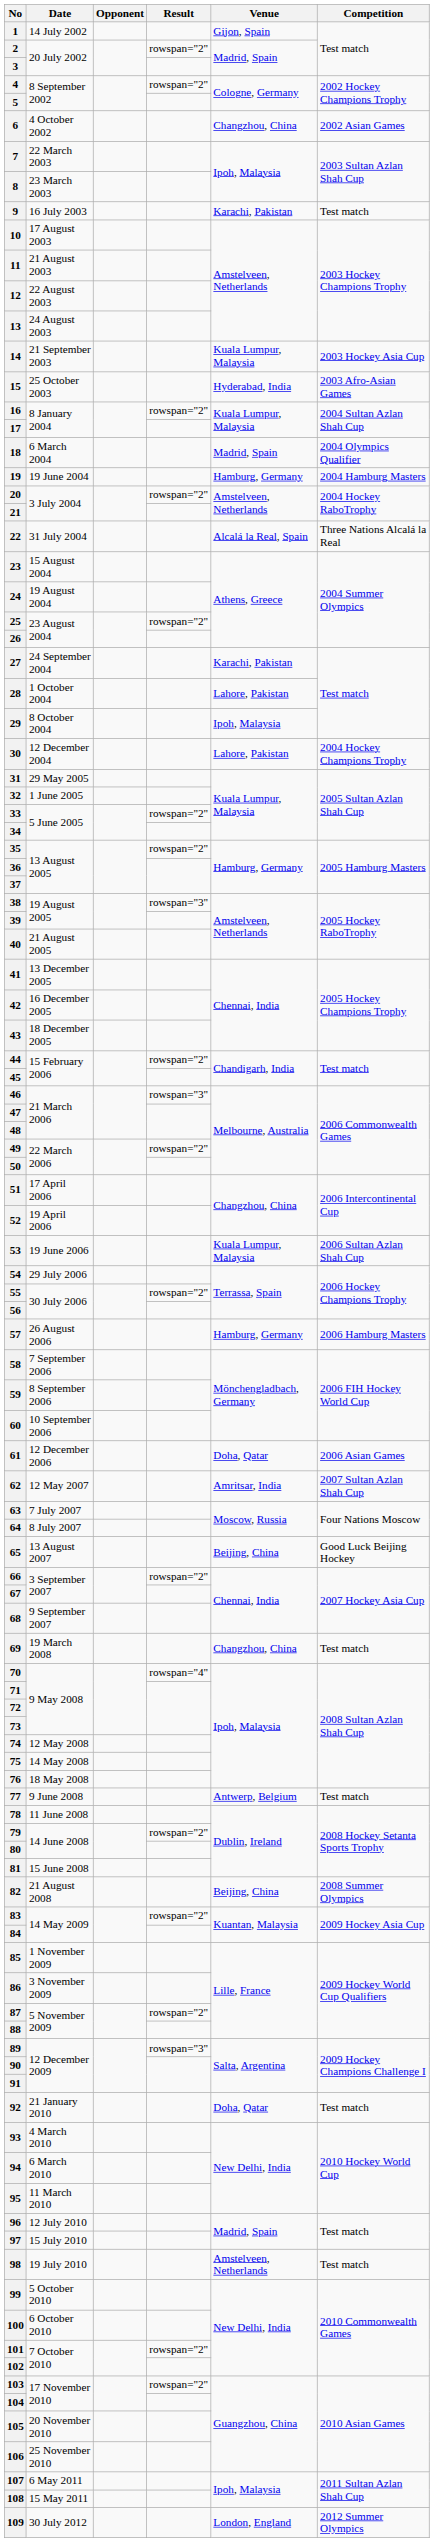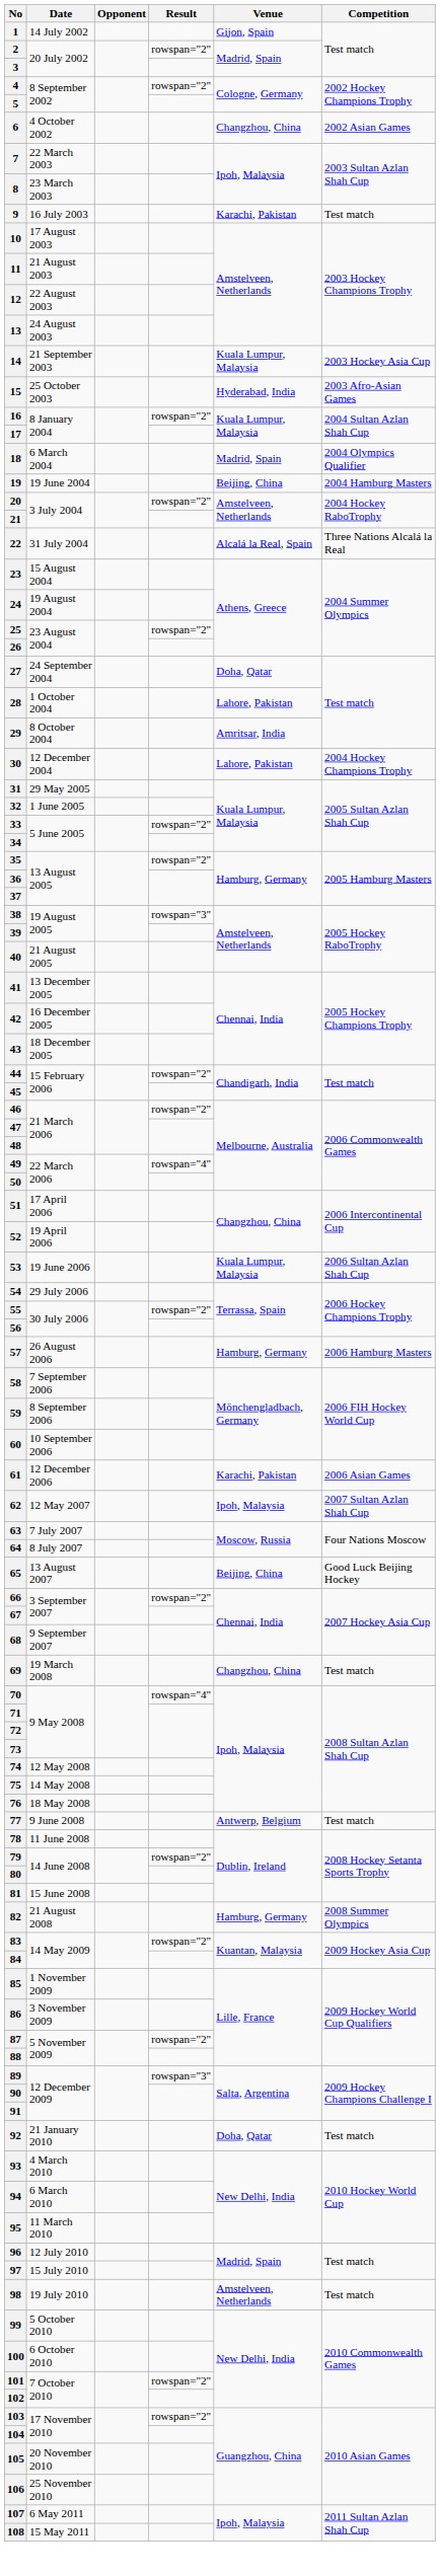19 | Venue: Hamburg, Germany -> Beijing, China
27 | Venue: Karachi, Pakistan -> Doha, Qatar
29 | Venue: Ipoh, Malaysia -> Amritsar, India
46 | Result: rowspan="3" -> rowspan="2"
49 | Result: rowspan="2" -> rowspan="4"
61 | Venue: Doha, Qatar -> Karachi, Pakistan
62 | Venue: Amritsar, India -> Ipoh, Malaysia
82 | Venue: Beijing, China -> Hamburg, Germany
- row: 109 | 30 July 2012 | London, England | 2012 Summer Olympics
